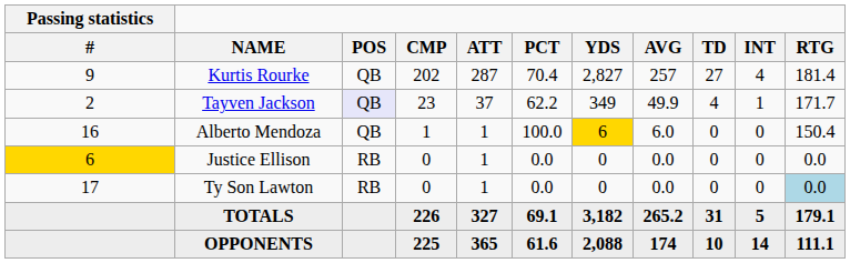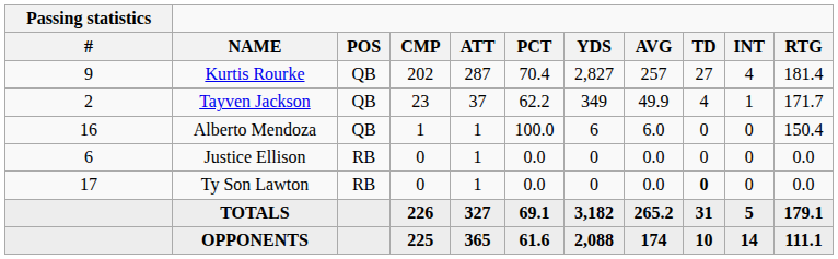Tayven Jackson | POS: lavender background -> no background
Alberto Mendoza | YDS: gold background -> no background
Justice Ellison | Passing statistics / #: gold background -> no background
Ty Son Lawton | TD: normal -> bold
Ty Son Lawton | RTG: lightblue background -> no background
